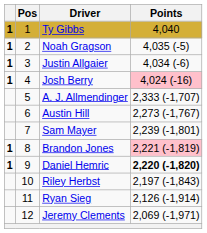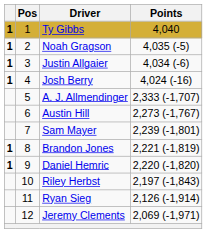Josh Berry | Points: pink background -> no background
Brandon Jones | Points: pink background -> no background
Daniel Hemric | Points: bold -> normal
